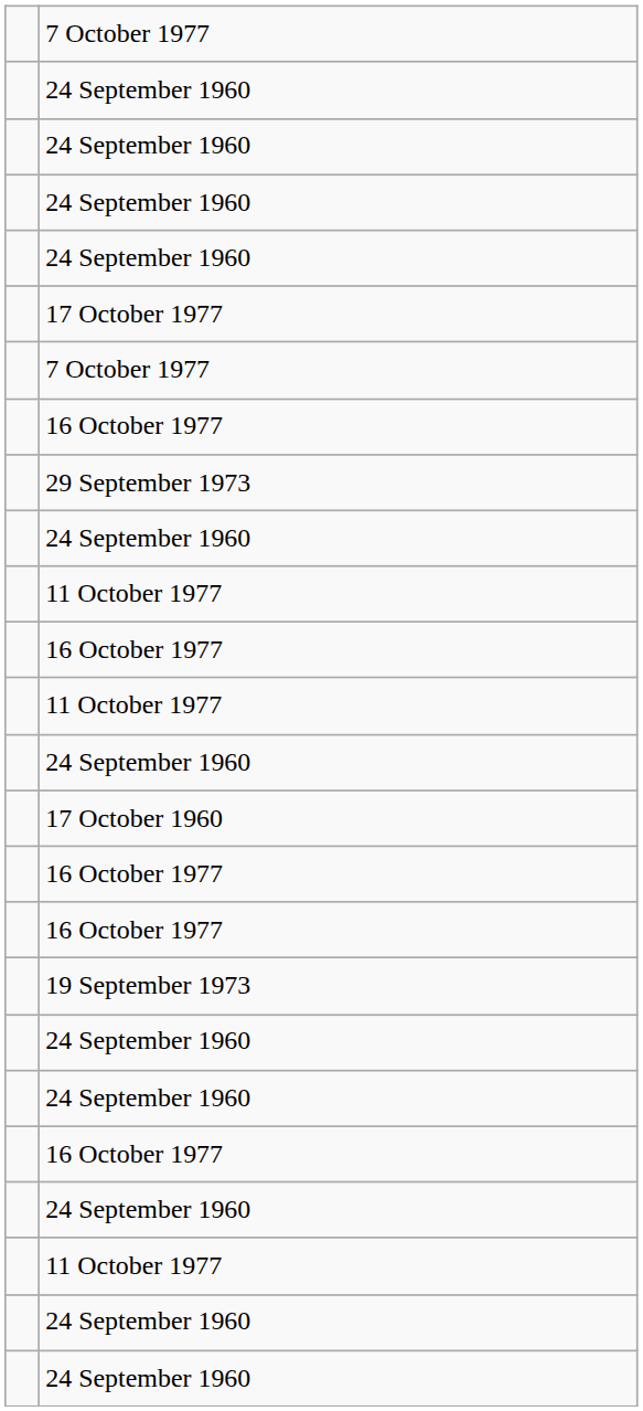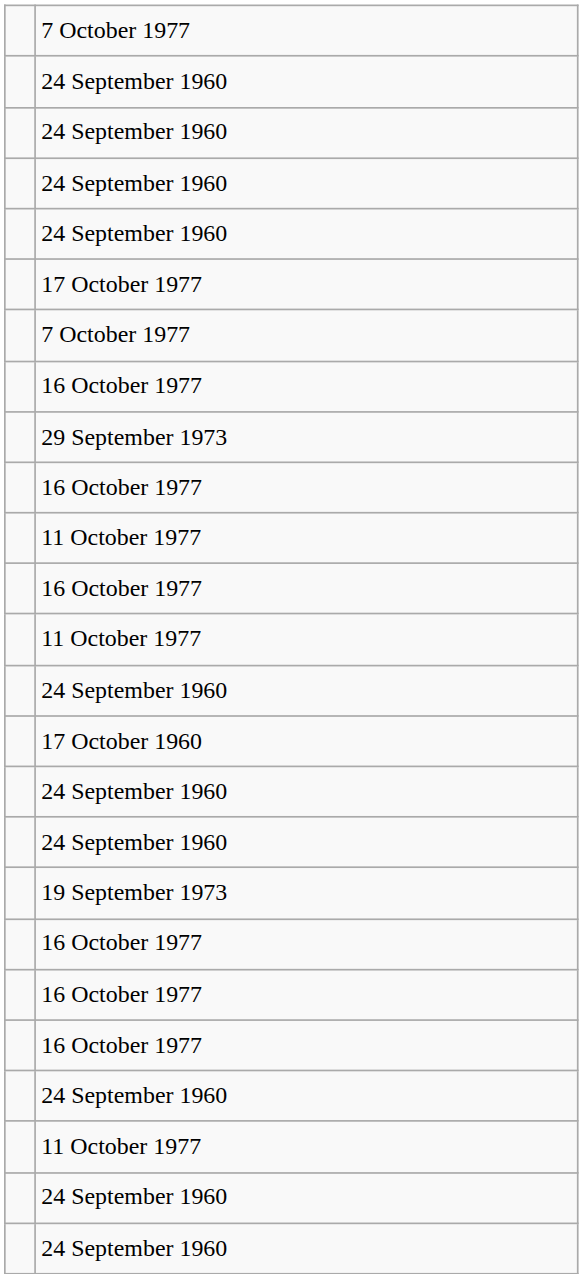row 10 | column 2: 24 September 1960 -> 16 October 1977
row 16 | column 2: 16 October 1977 -> 24 September 1960
row 17 | column 2: 16 October 1977 -> 24 September 1960
row 19 | column 2: 24 September 1960 -> 16 October 1977
row 20 | column 2: 24 September 1960 -> 16 October 1977
